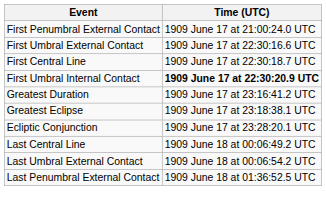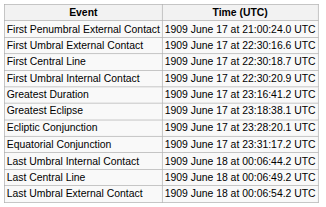First Umbral Internal Contact | Time (UTC): bold -> normal
+ row: Equatorial Conjunction | 1909 June 17 at 23:31:17.2 UTC
+ row: Last Umbral Internal Contact | 1909 June 18 at 00:06:44.2 UTC
- row: Last Penumbral External Contact | 1909 June 18 at 01:36:52.5 UTC
